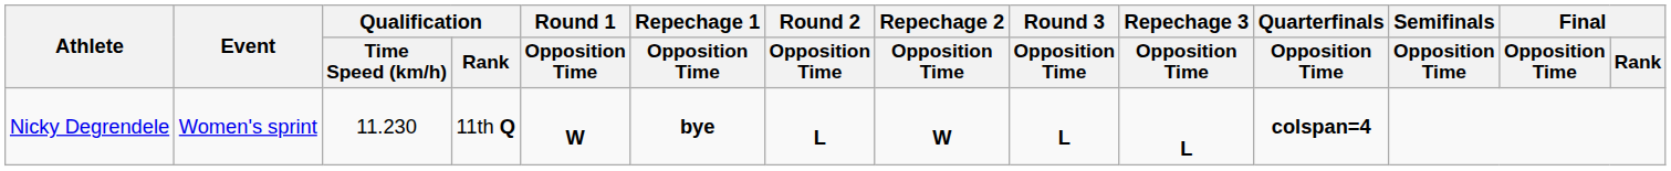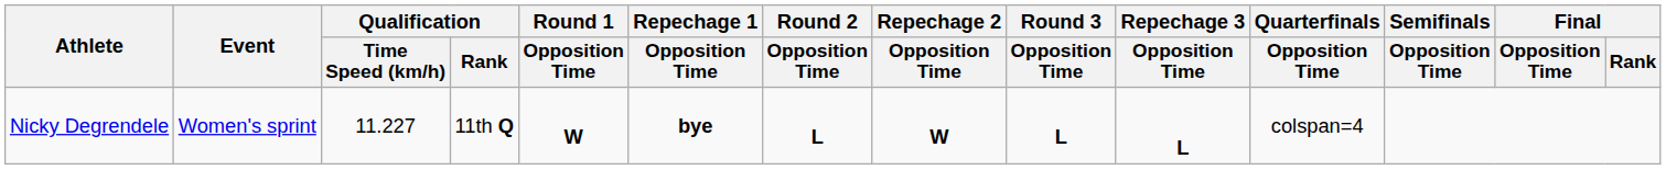Nicky Degrendele | Qualification / Time Speed (km/h): 11.230 -> 11.227
Nicky Degrendele | Quarterfinals / Opposition Time: bold -> normal
